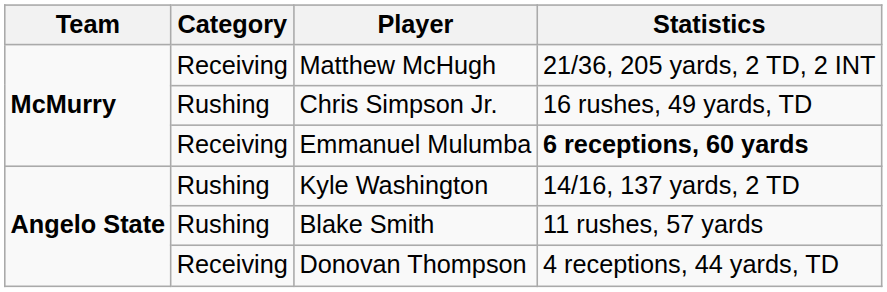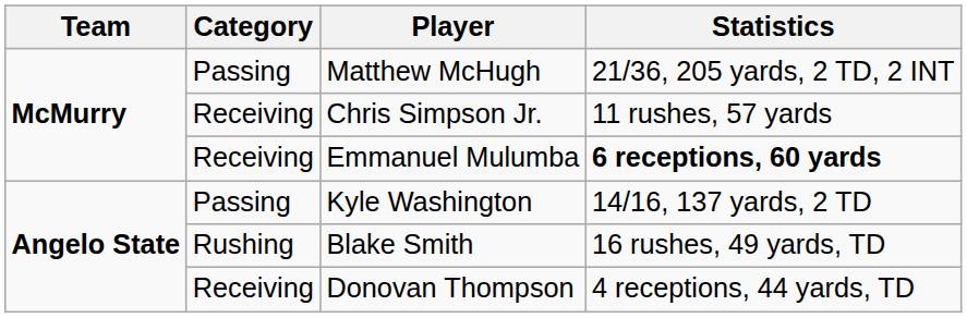Matthew McHugh | Category: Receiving -> Passing
Chris Simpson Jr. | Category: Rushing -> Receiving
Chris Simpson Jr. | Statistics: 16 rushes, 49 yards, TD -> 11 rushes, 57 yards
Kyle Washington | Category: Rushing -> Passing
Blake Smith | Statistics: 11 rushes, 57 yards -> 16 rushes, 49 yards, TD
